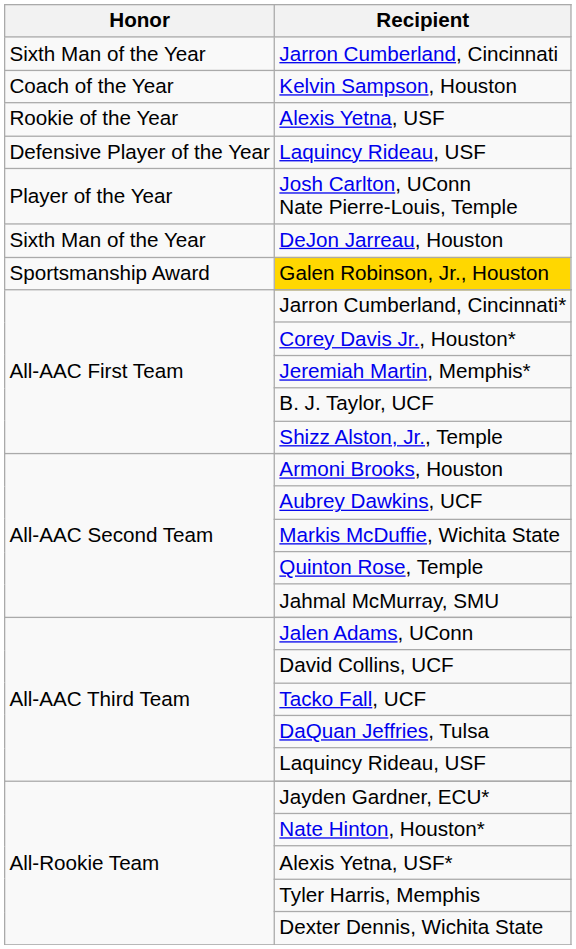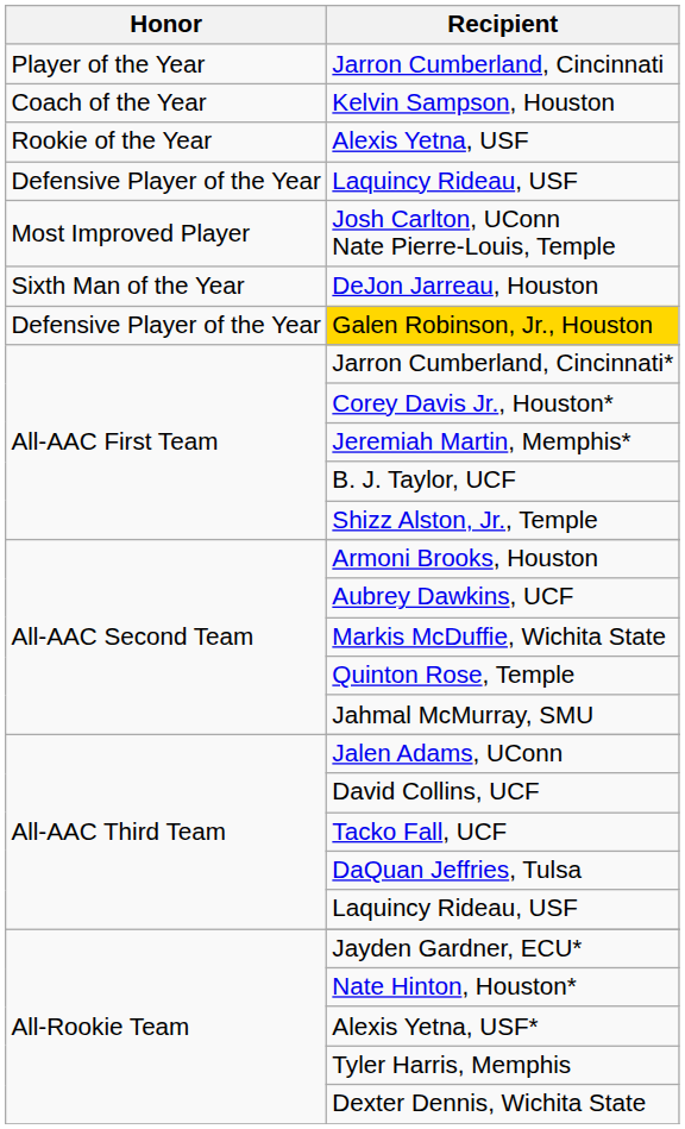row 2 | Honor: Sixth Man of the Year -> Player of the Year
row 6 | Honor: Player of the Year -> Most Improved Player
row 8 | Honor: Sportsmanship Award -> Defensive Player of the Year
